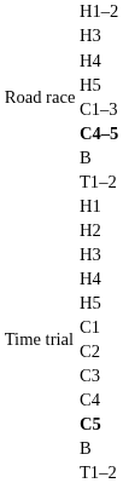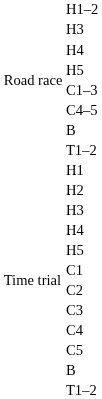C4–5 | column 2: bold -> normal
C5 | column 2: bold -> normal
